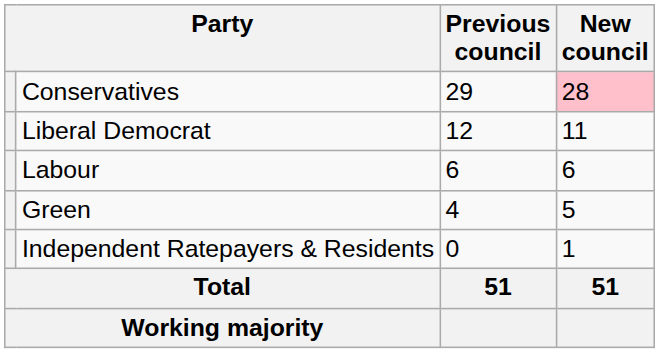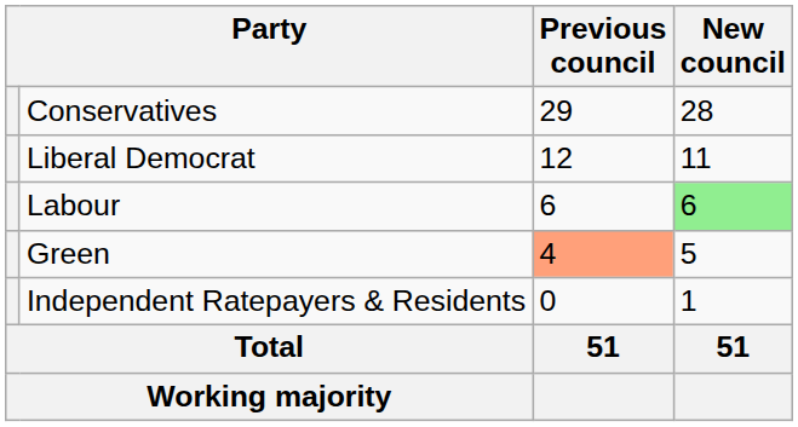Conservatives | New council: pink background -> no background
Labour | New council: no background -> lightgreen background
Green | Previous council: no background -> lightsalmon background
